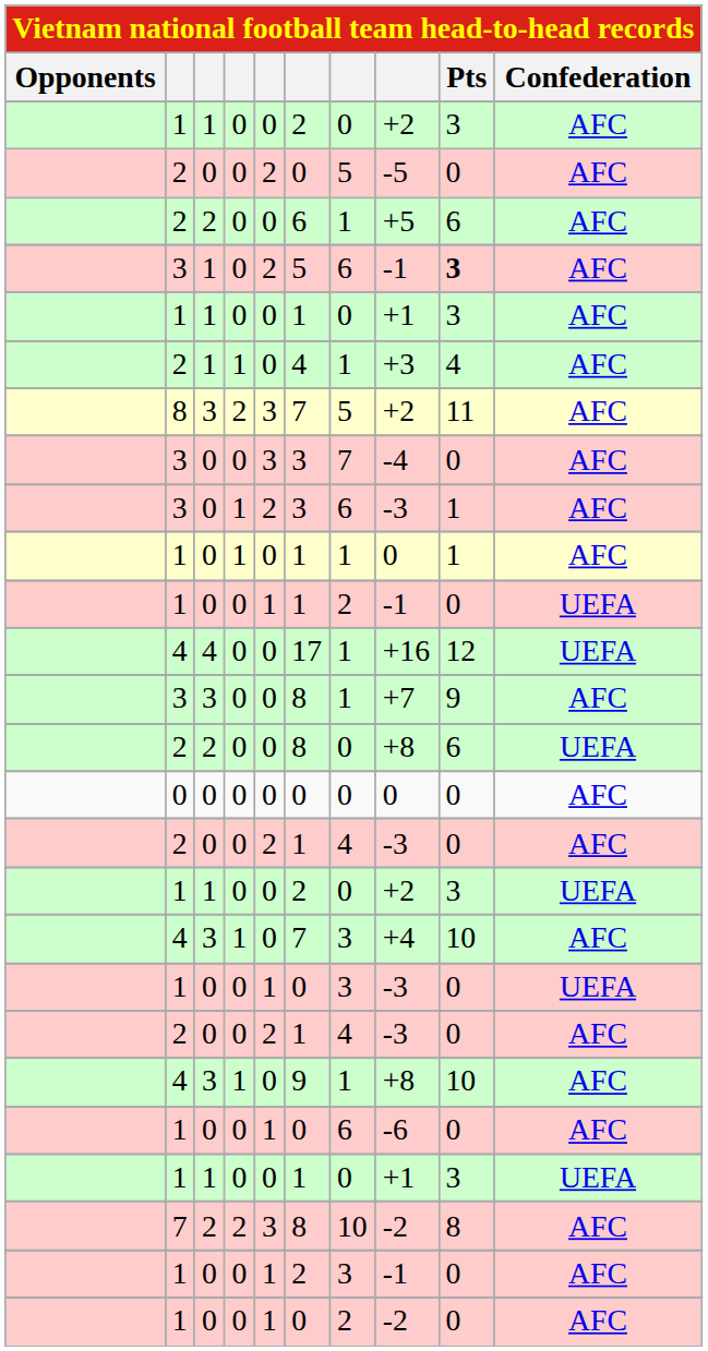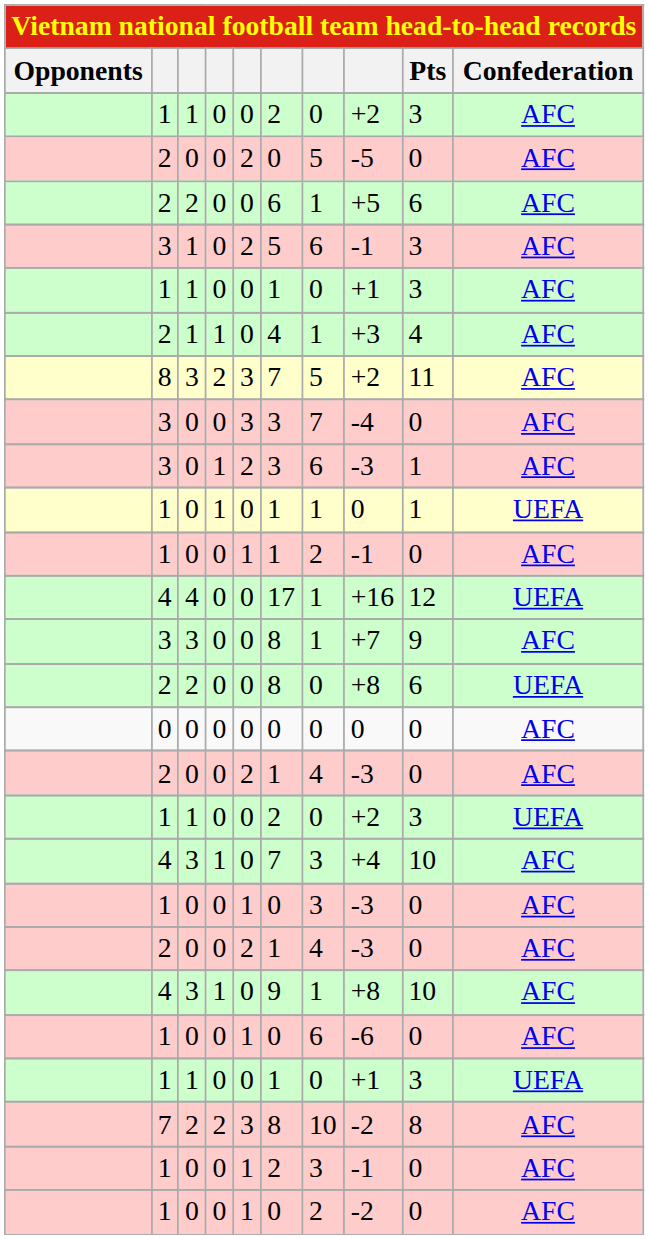row 6 | Pts: bold -> normal
row 12 | Confederation: AFC -> UEFA
row 13 | Confederation: UEFA -> AFC
row 21 | Confederation: UEFA -> AFC
